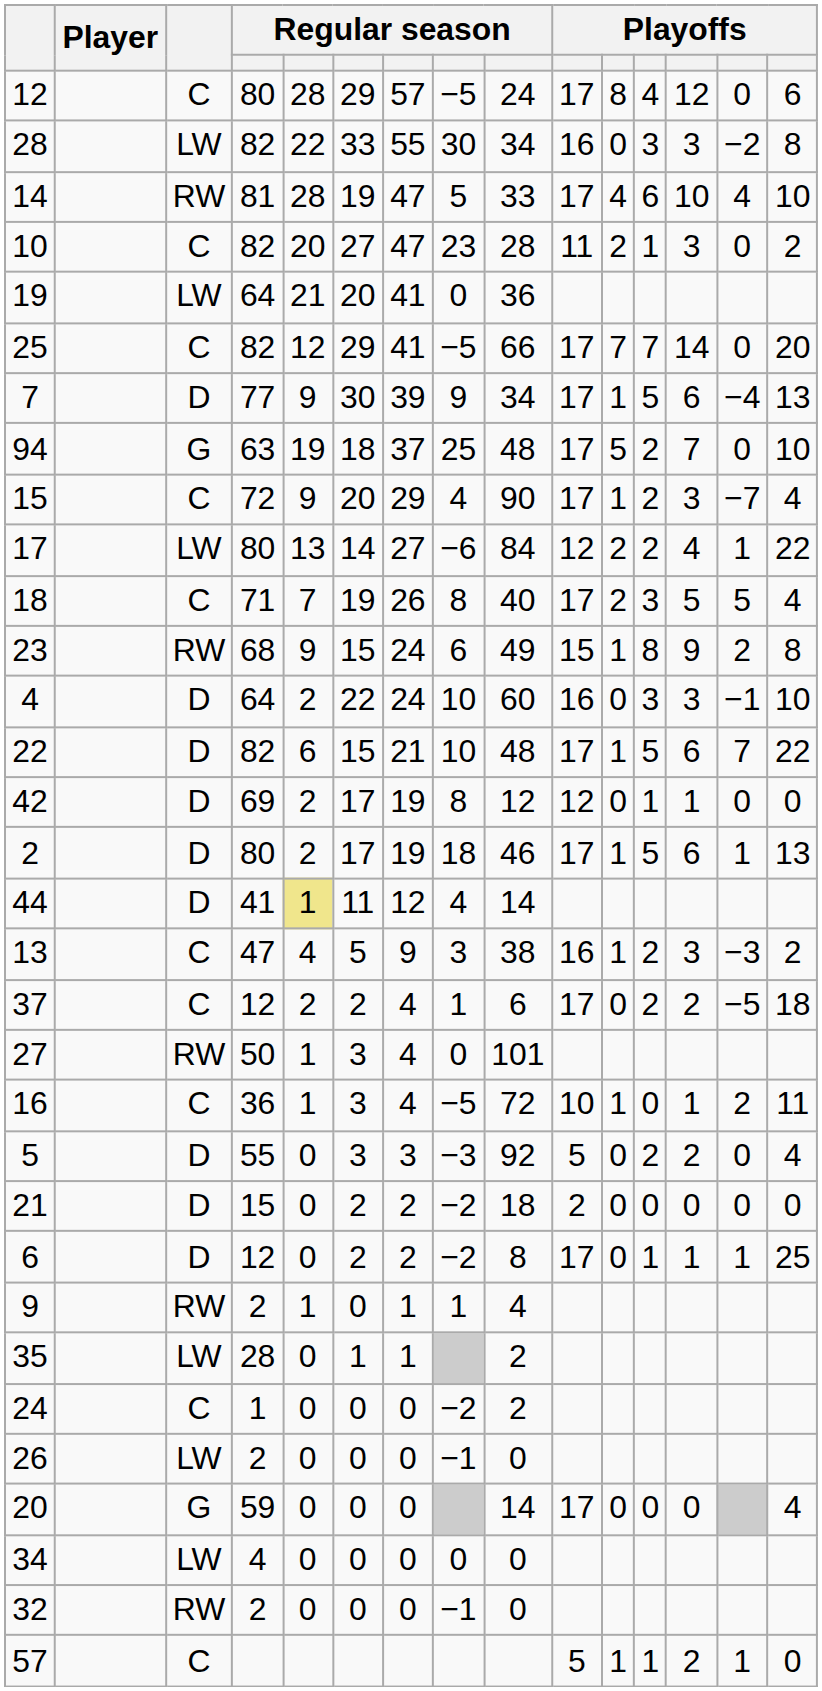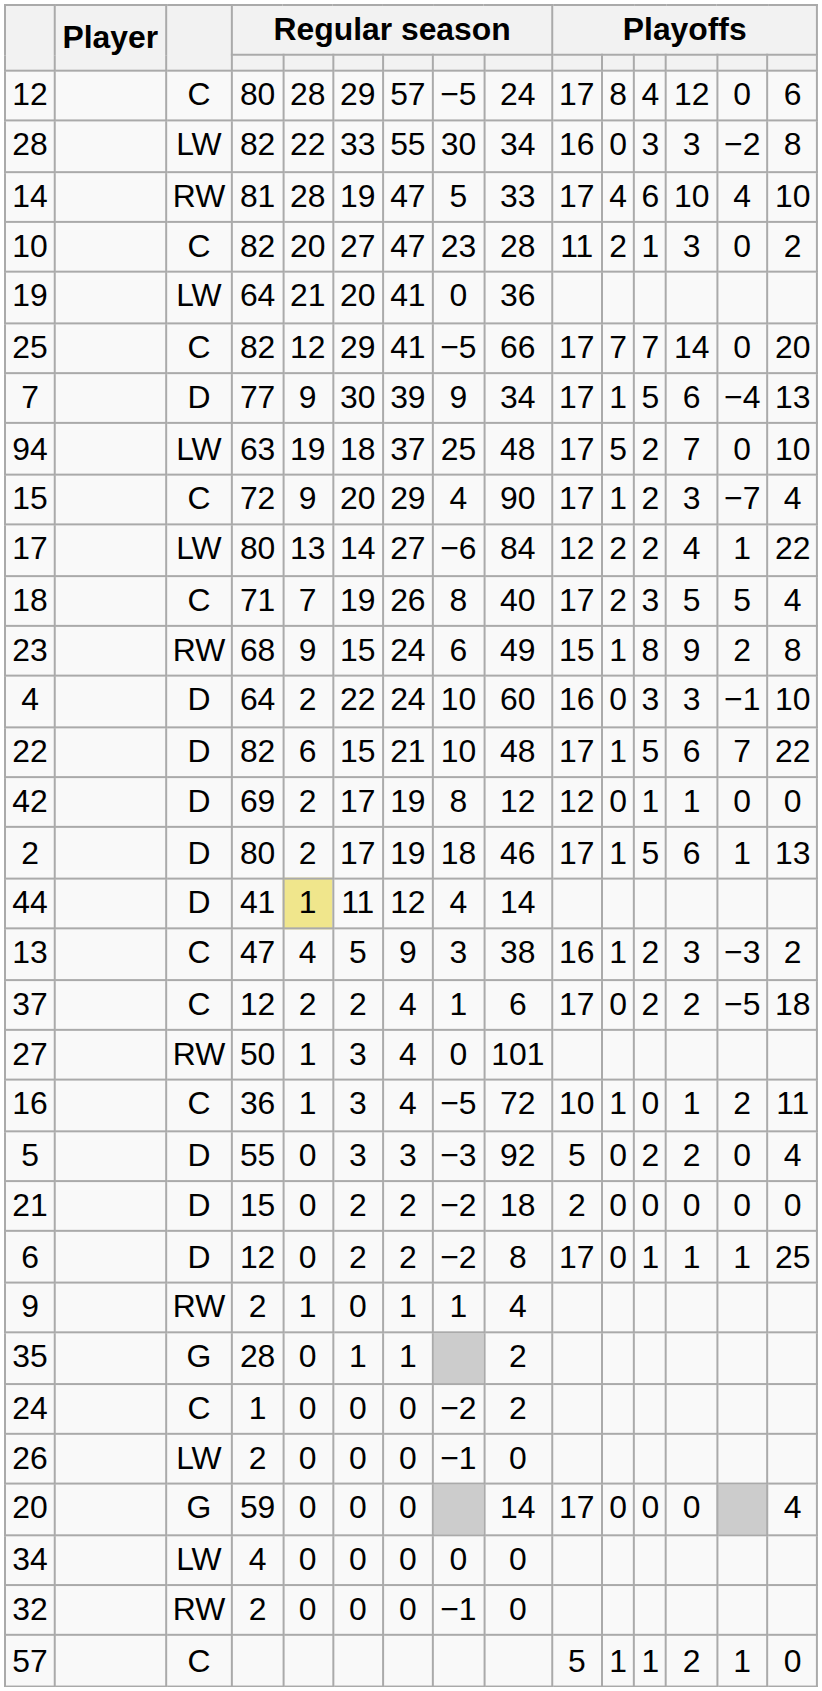94 | column 3: G -> LW
35 | column 3: LW -> G
